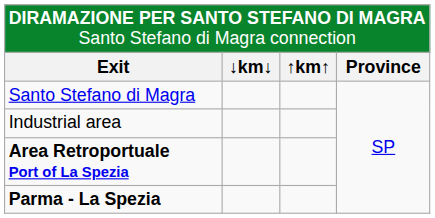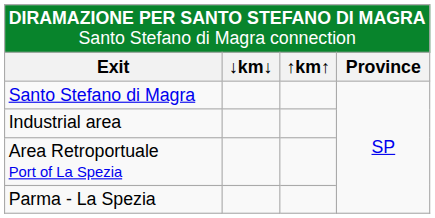Area Retroportuale Port of La Spezia | column 1: bold -> normal
Parma - La Spezia | column 1: bold -> normal
